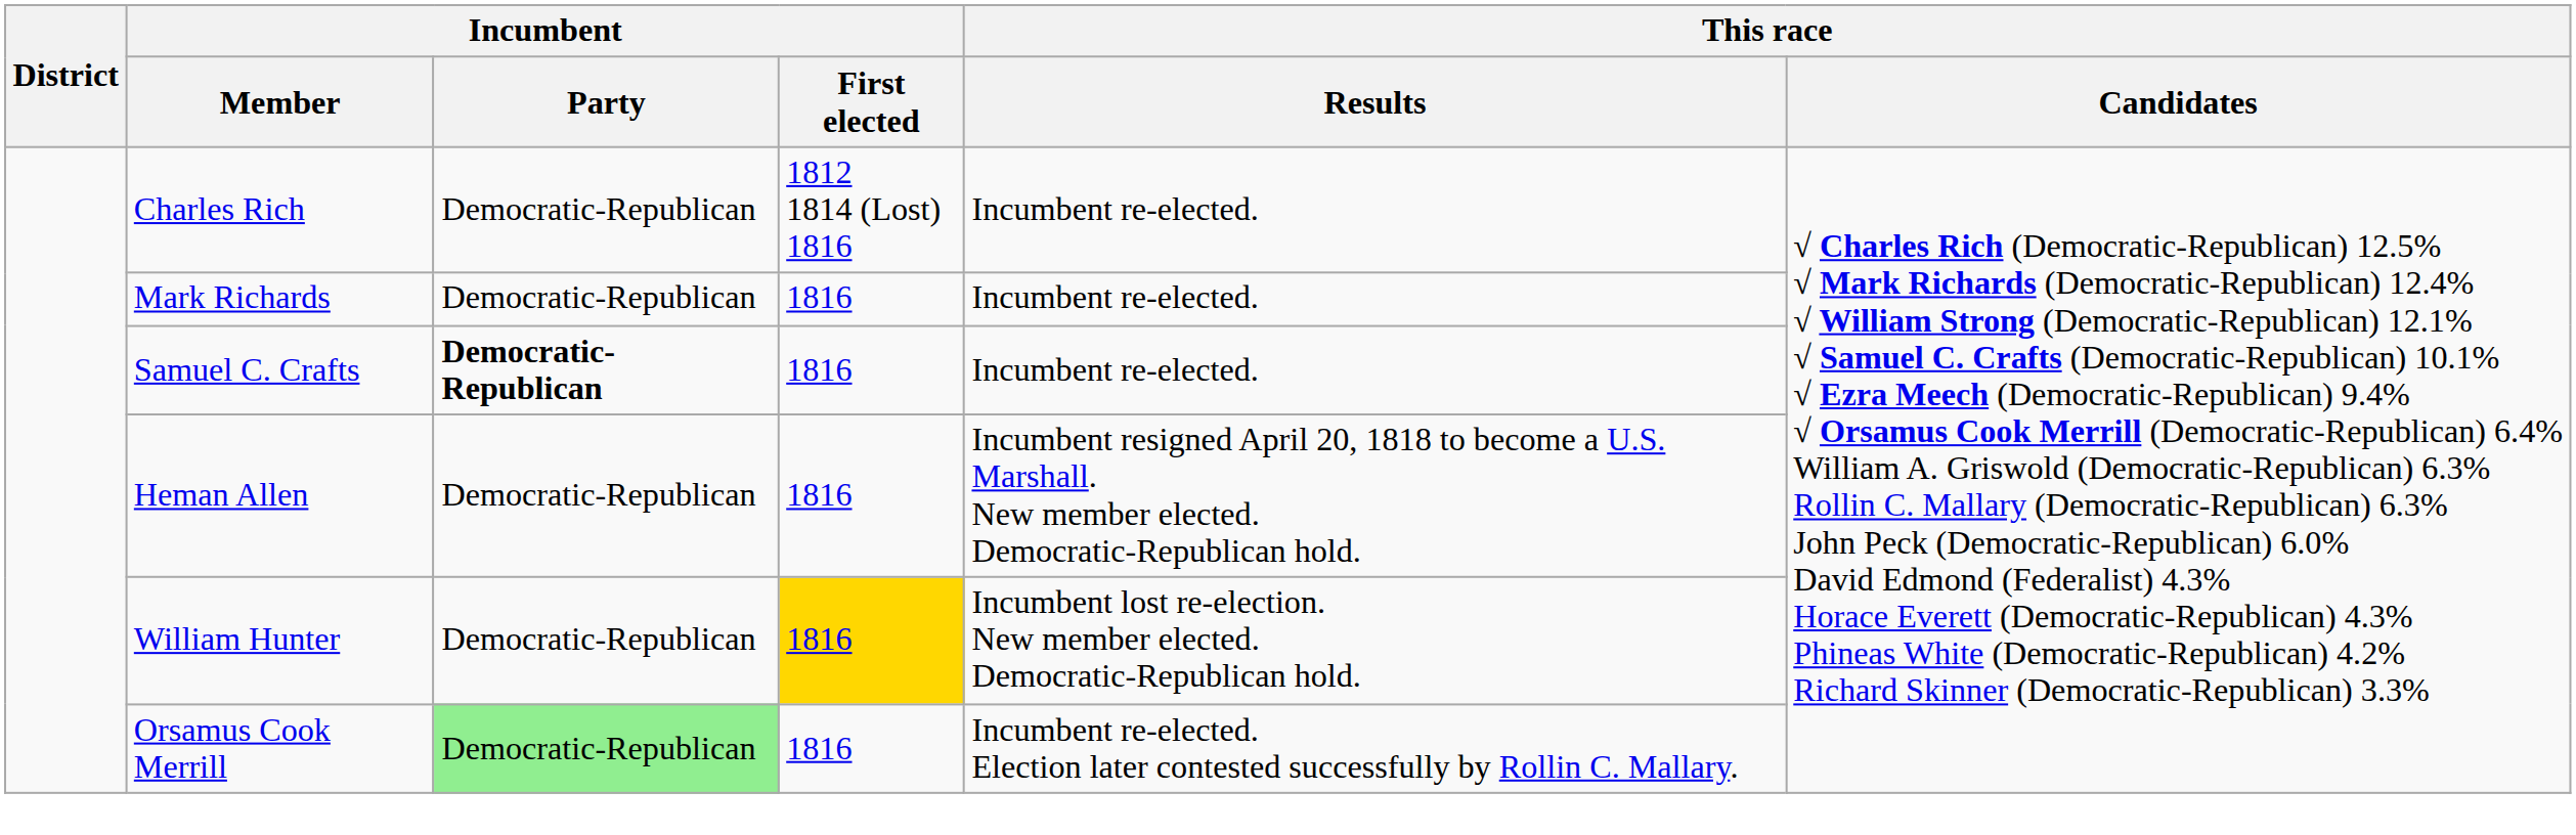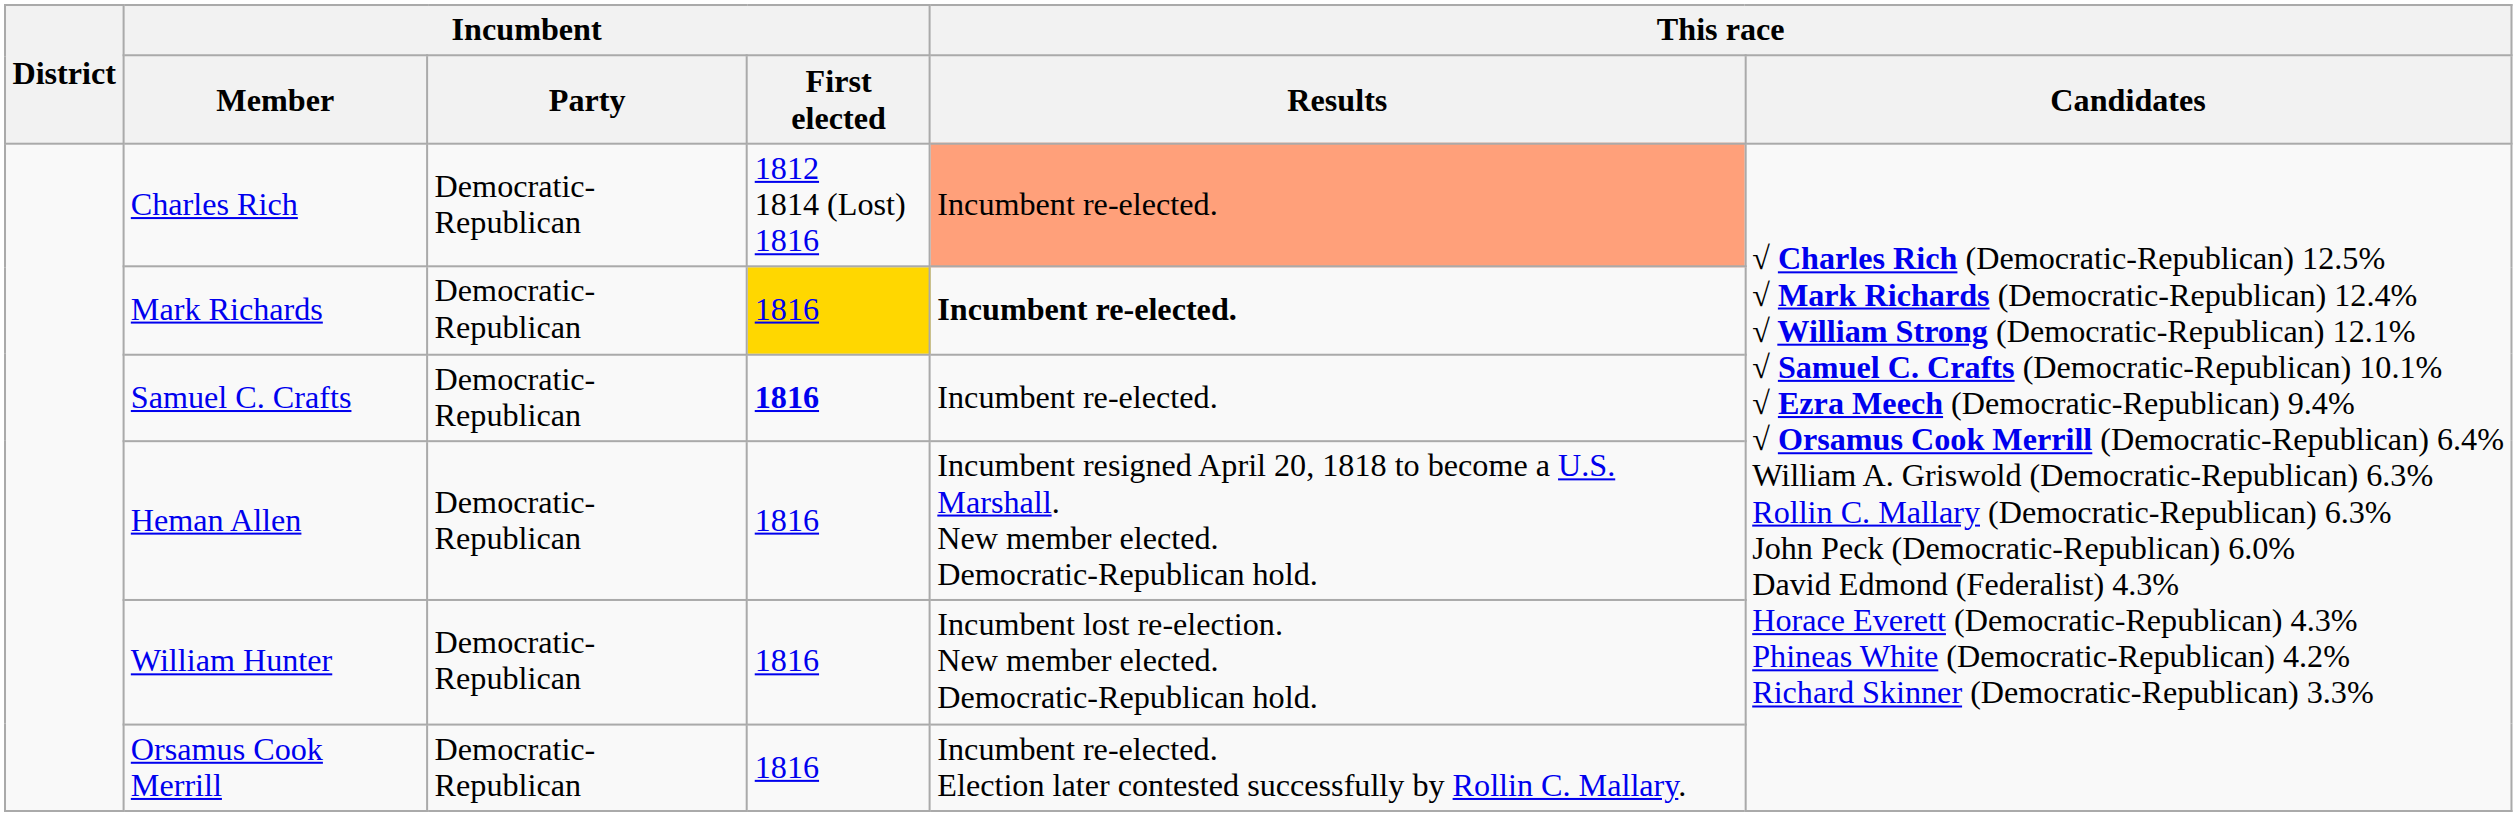Charles Rich | This race / Results: no background -> lightsalmon background
Mark Richards | Incumbent / First elected: no background -> gold background
Mark Richards | This race / Results: normal -> bold
Samuel C. Crafts | Incumbent / Party: bold -> normal
Samuel C. Crafts | Incumbent / First elected: normal -> bold
William Hunter | Incumbent / First elected: gold background -> no background
Orsamus Cook Merrill | Incumbent / Party: lightgreen background -> no background
